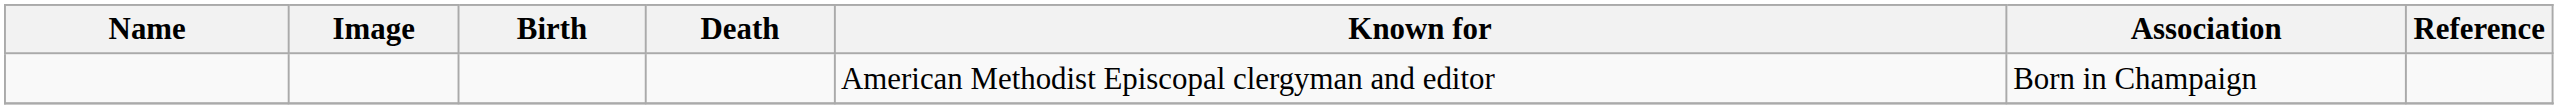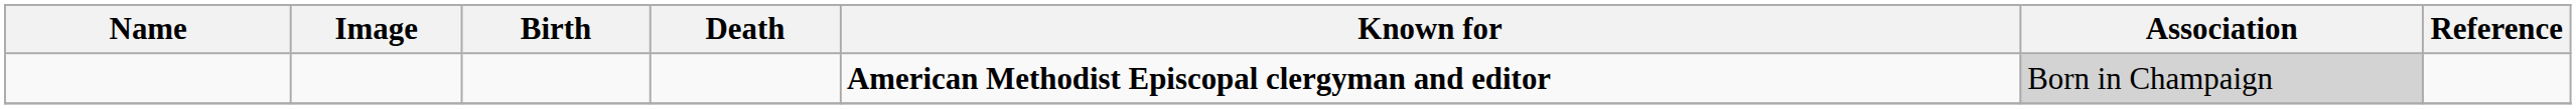row 2 | Known for: normal -> bold
row 2 | Association: no background -> lightgrey background
